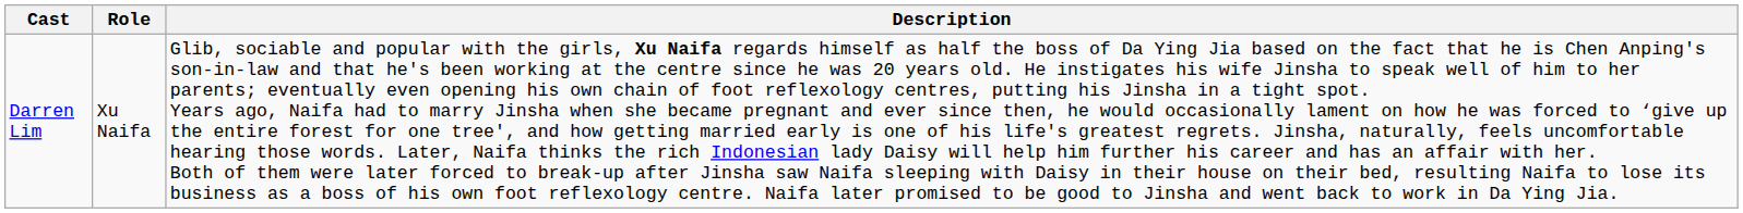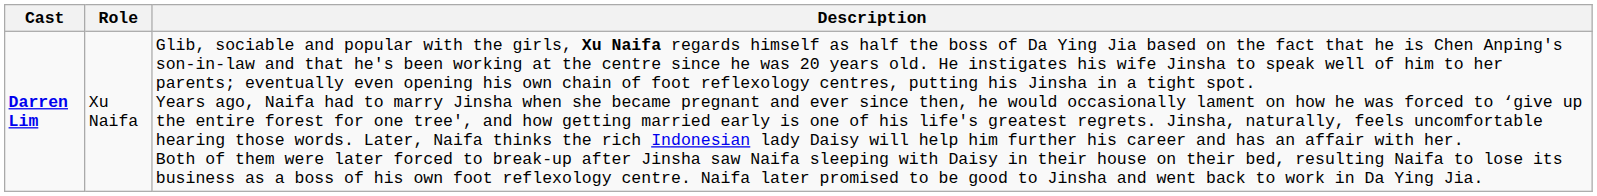row 2 | Cast: normal -> bold
